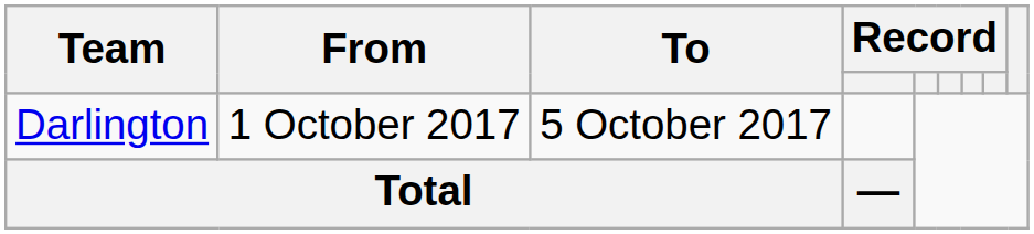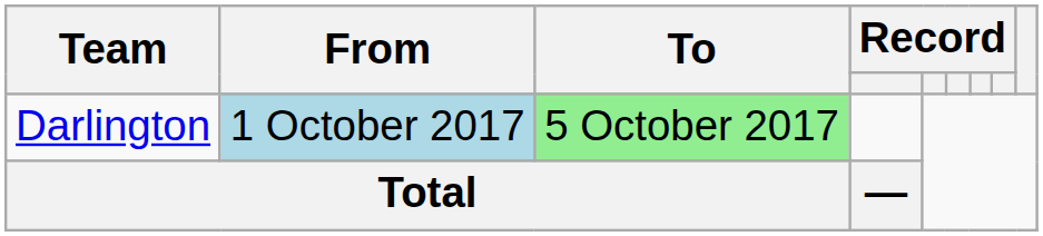Darlington | From: no background -> lightblue background
Darlington | To: no background -> lightgreen background
